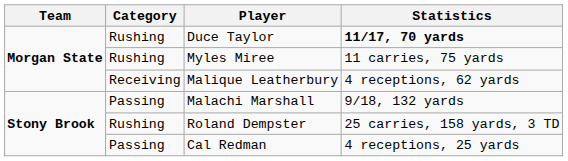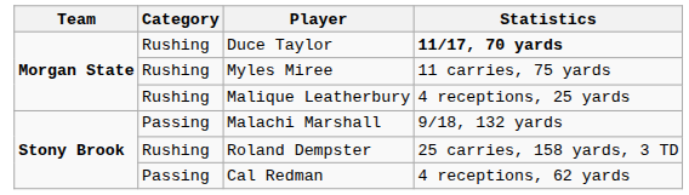Malique Leatherbury | Category: Receiving -> Rushing
Malique Leatherbury | Statistics: 4 receptions, 62 yards -> 4 receptions, 25 yards
Cal Redman | Statistics: 4 receptions, 25 yards -> 4 receptions, 62 yards
